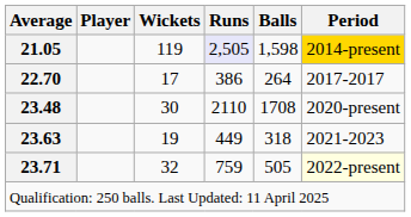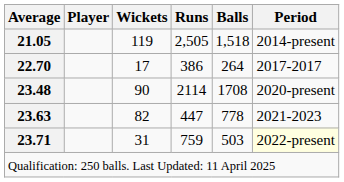21.05 | Runs: lavender background -> no background
21.05 | Balls: 1,598 -> 1,518
21.05 | Period: gold background -> no background
23.48 | Wickets: 30 -> 90
23.48 | Runs: 2110 -> 2114
23.63 | Wickets: 19 -> 82
23.63 | Runs: 449 -> 447
23.63 | Balls: 318 -> 778
23.71 | Wickets: 32 -> 31
23.71 | Balls: 505 -> 503
